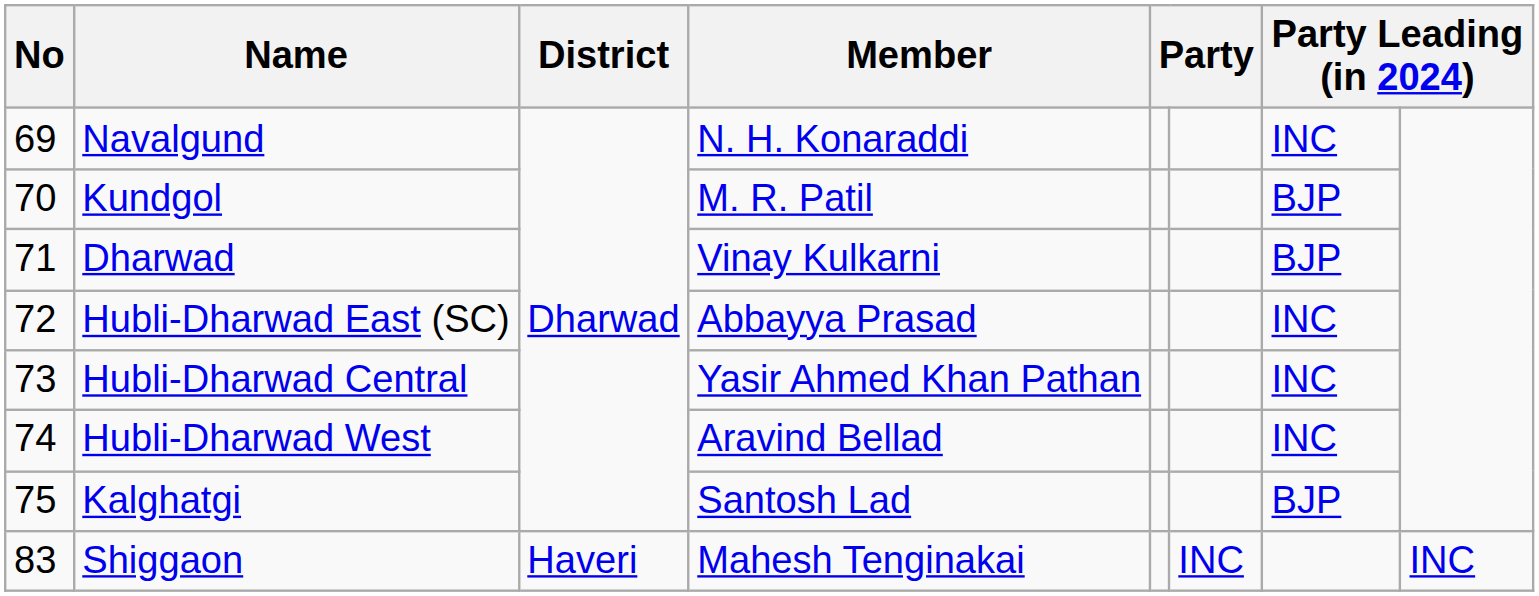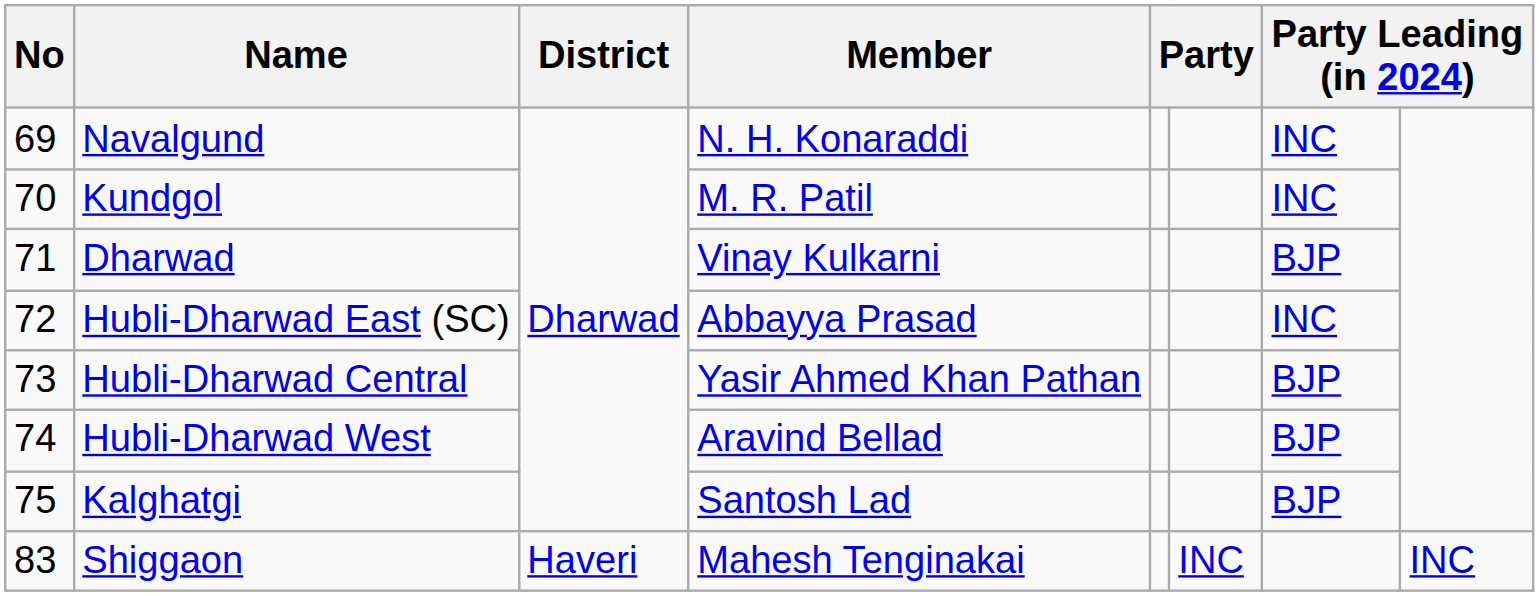Kundgol | column 7: BJP -> INC
Hubli-Dharwad Central | column 7: INC -> BJP
Hubli-Dharwad West | column 7: INC -> BJP
